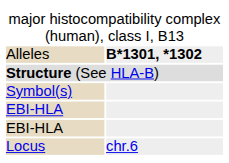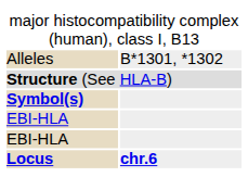Alleles | column 2: bold -> normal
Symbol(s) | column 1: normal -> bold
Locus | column 1: normal -> bold
Locus | column 2: normal -> bold
